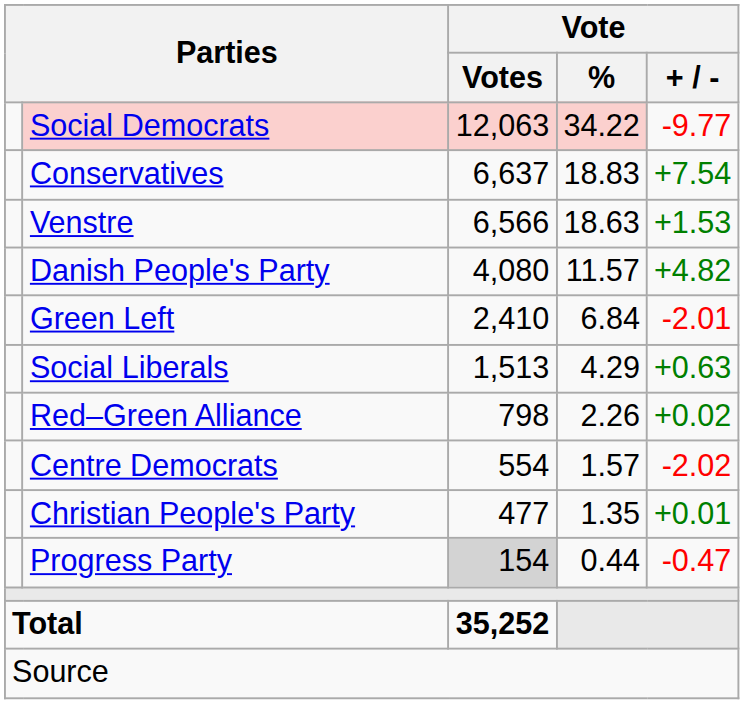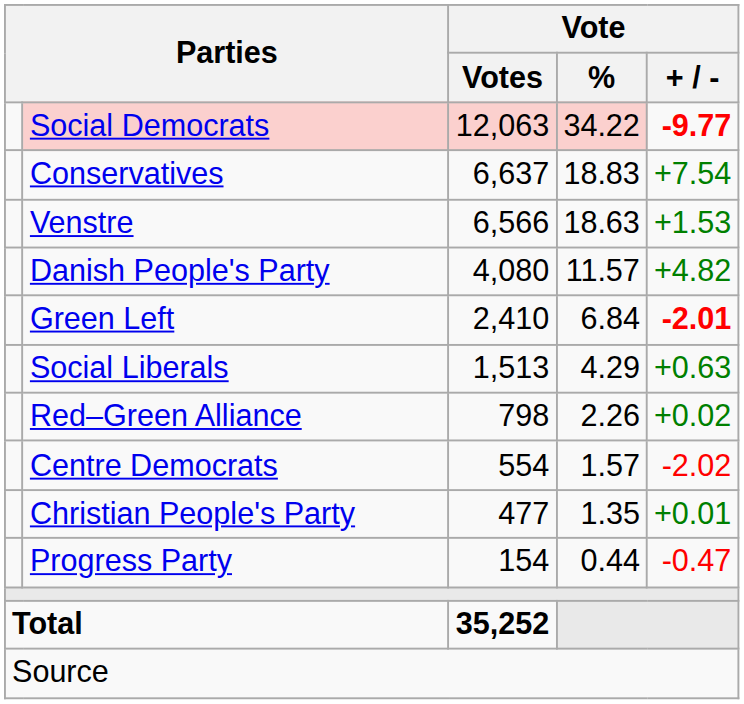Social Democrats | Vote / + / -: normal -> bold
Green Left | Vote / + / -: normal -> bold
Progress Party | Vote / Votes: lightgrey background -> no background
